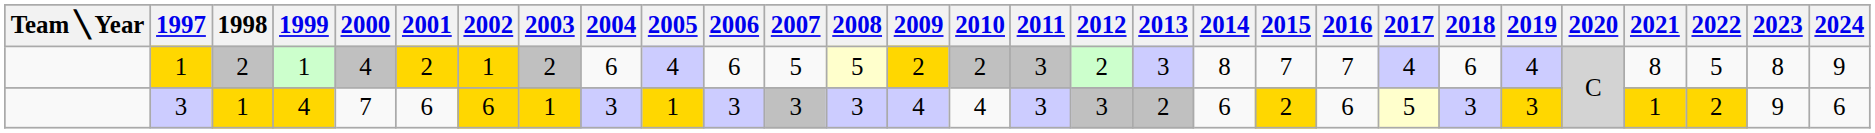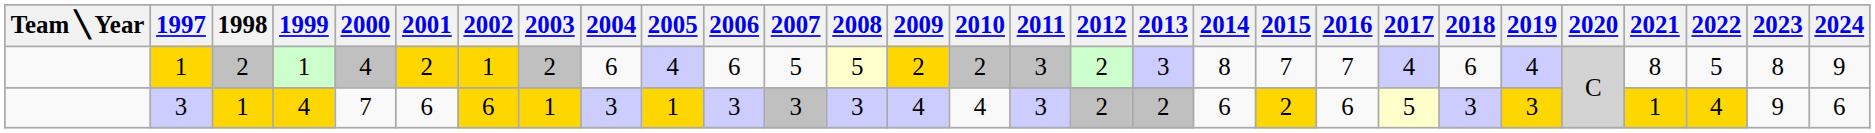row 3 | 2012: 3 -> 2
row 3 | 2022: 2 -> 4
